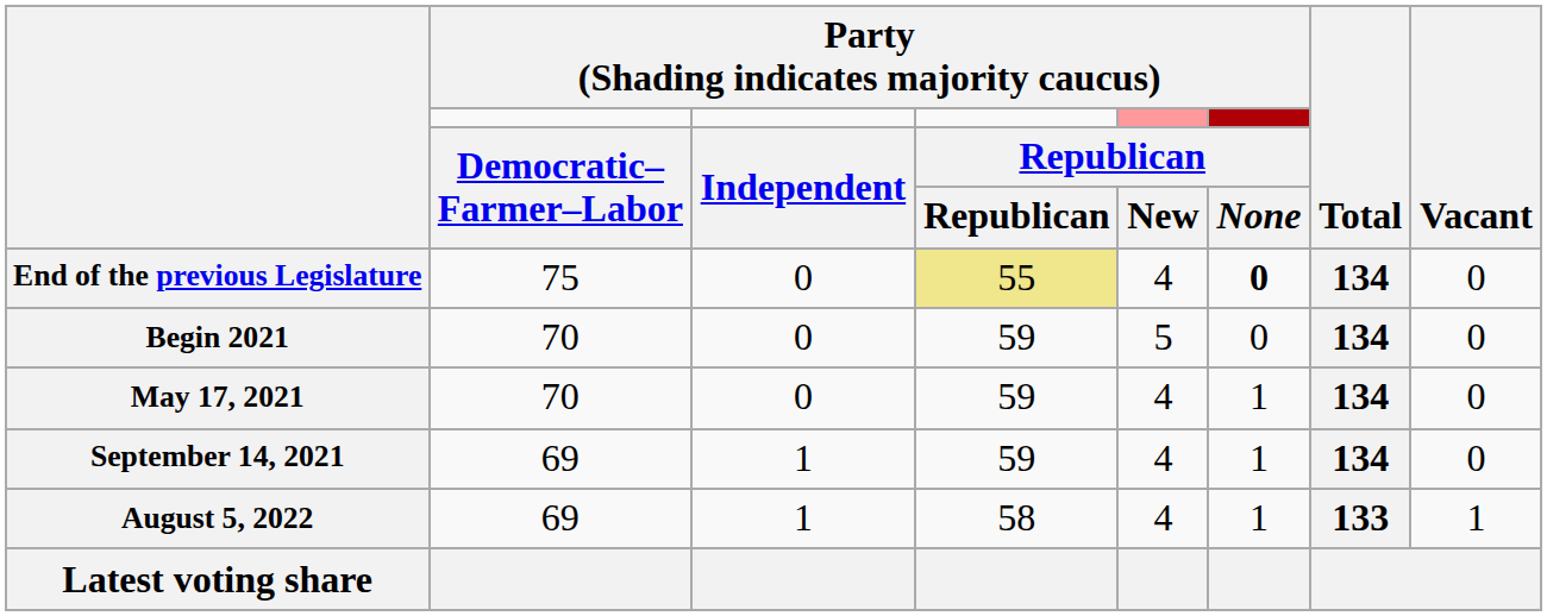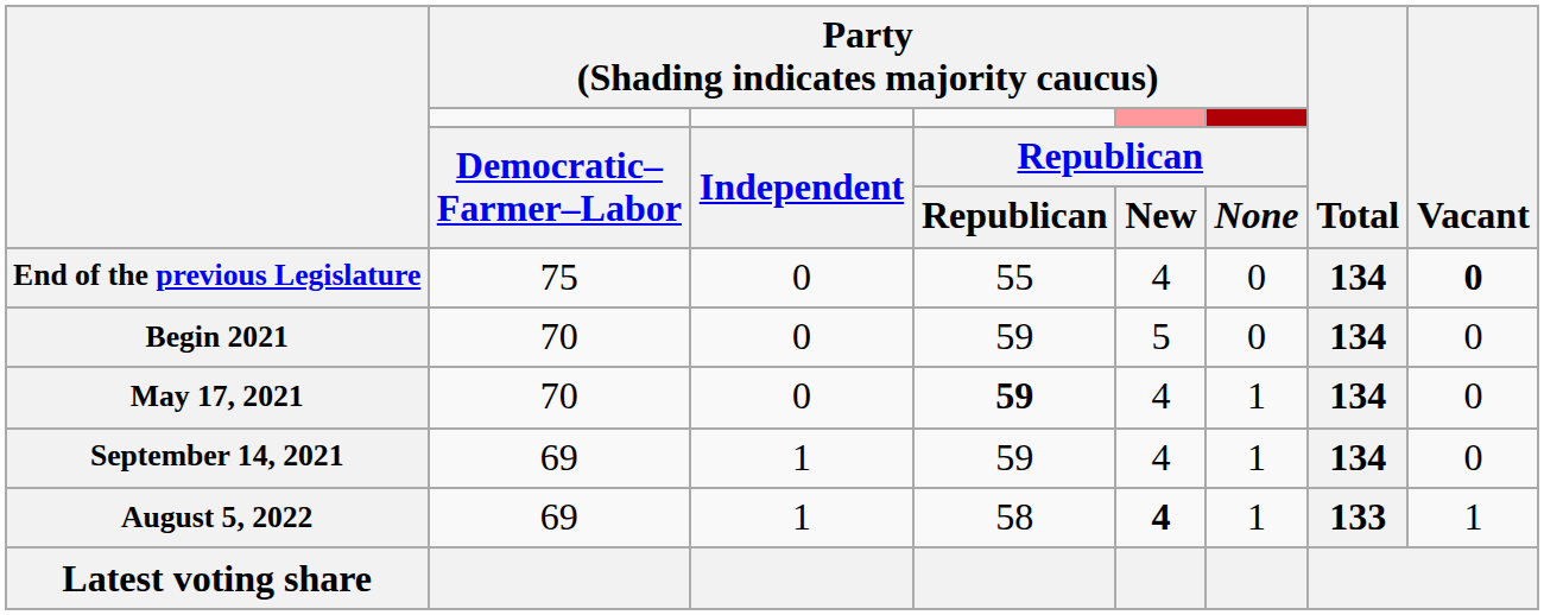End of the previous Legislature | column 4: khaki background -> no background
End of the previous Legislature | column 6: bold -> normal
End of the previous Legislature | Vacant: normal -> bold
May 17, 2021 | column 4: normal -> bold
August 5, 2022 | column 5: normal -> bold
